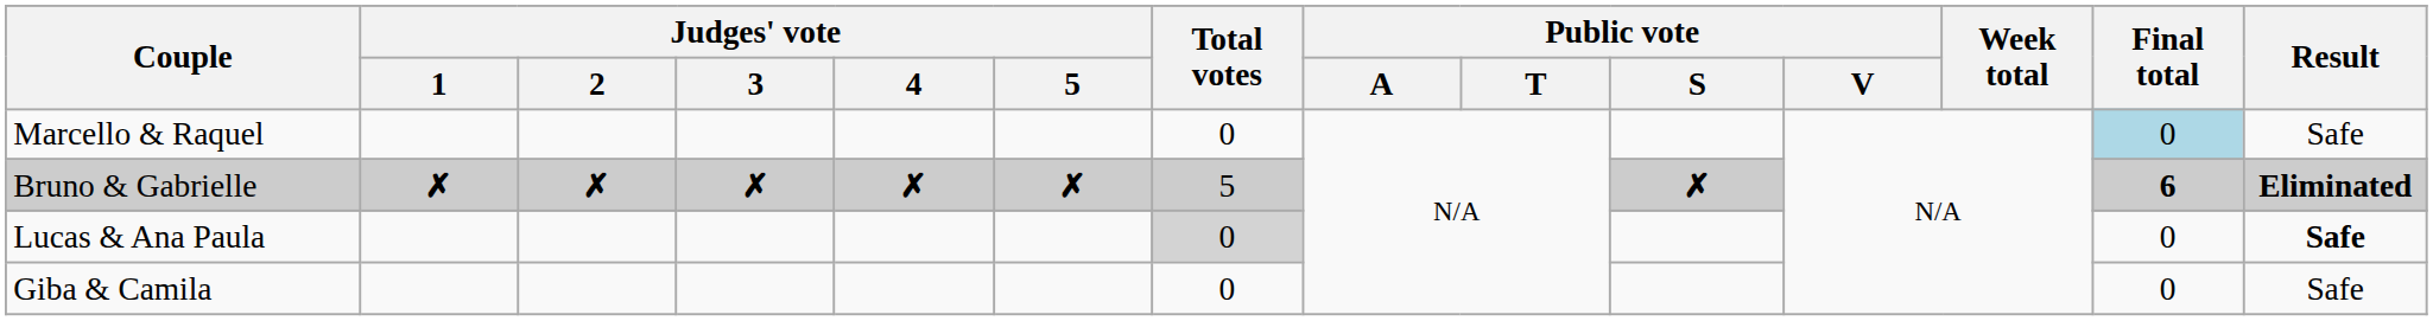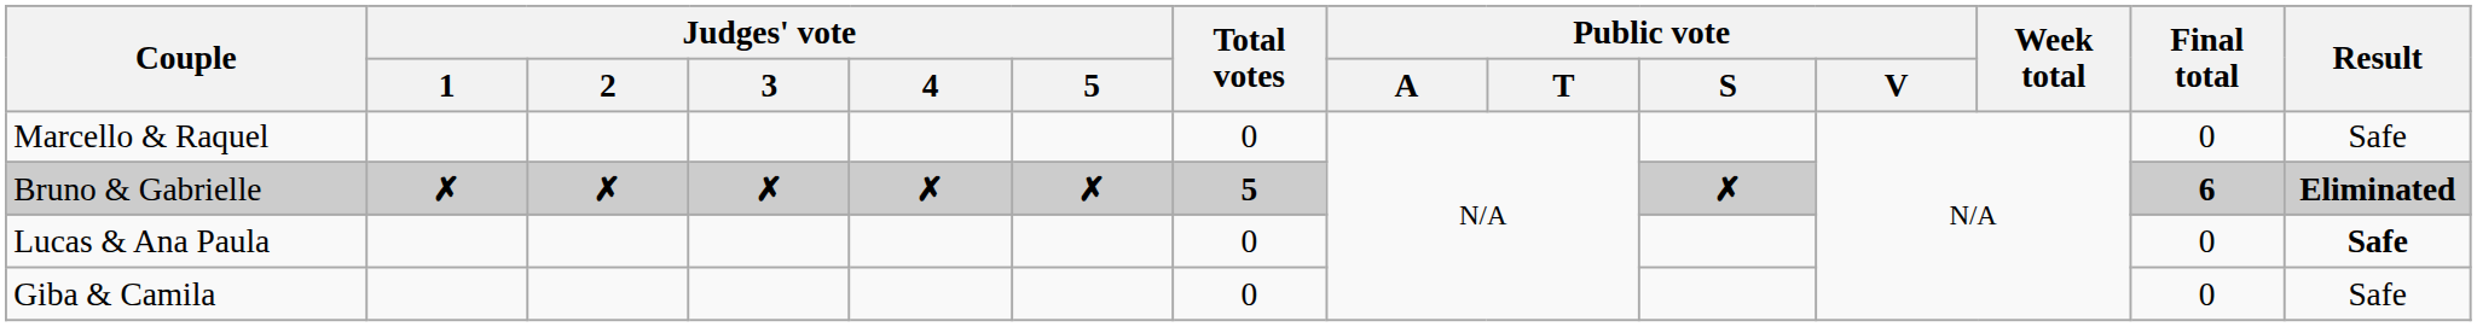Marcello & Raquel | Final total: lightblue background -> no background
Bruno & Gabrielle | Total votes: normal -> bold
Lucas & Ana Paula | Total votes: lightgrey background -> no background
